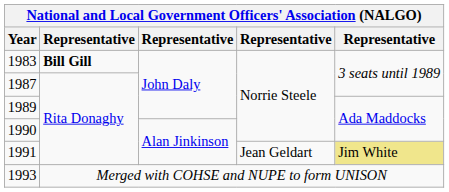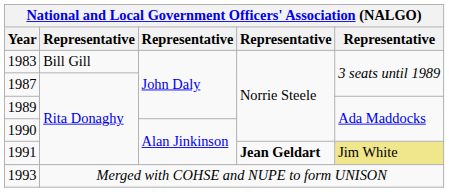1983 | column 2: bold -> normal
1991 | column 4: normal -> bold
